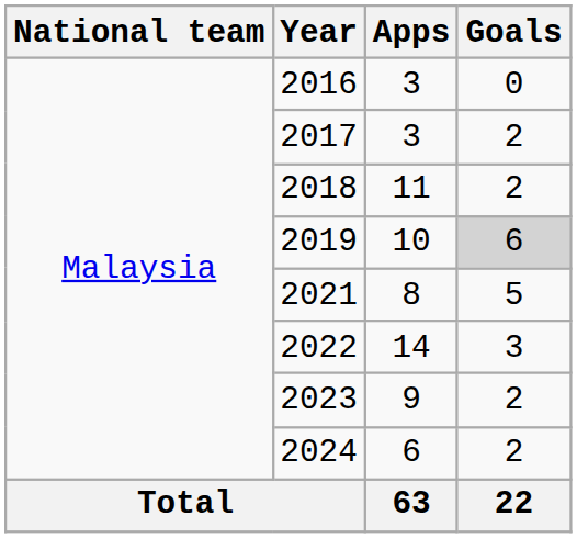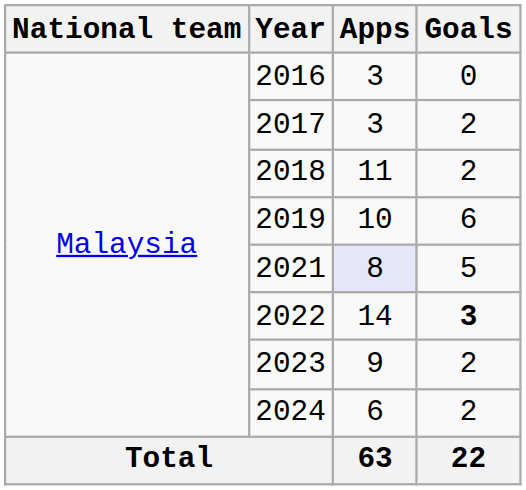2019 | Goals: lightgrey background -> no background
2021 | Apps: no background -> lavender background
2022 | Goals: normal -> bold
